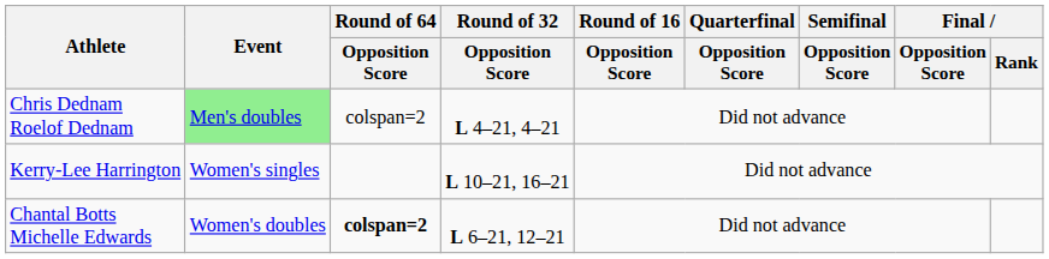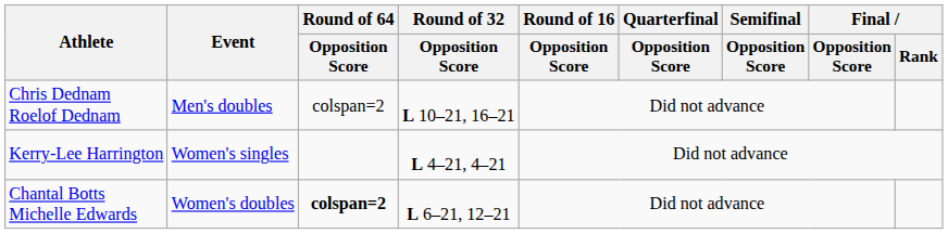Chris Dednam Roelof Dednam | Event: lightgreen background -> no background
Chris Dednam Roelof Dednam | Round of 32 / Opposition Score: L 4–21, 4–21 -> L 10–21, 16–21
Kerry-Lee Harrington | Round of 32 / Opposition Score: L 10–21, 16–21 -> L 4–21, 4–21
